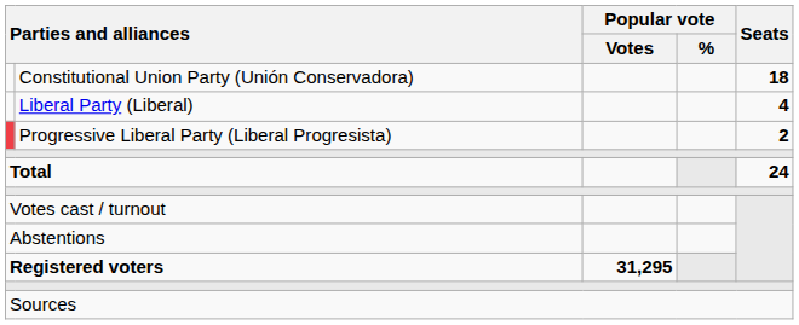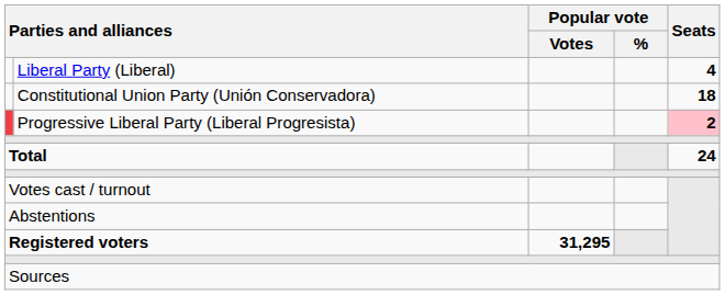rows swapped: Constitutional Union Party (Unión Conservadora) <-> Liberal Party (Liberal)
Progressive Liberal Party (Liberal Progresista) | Seats: no background -> pink background
